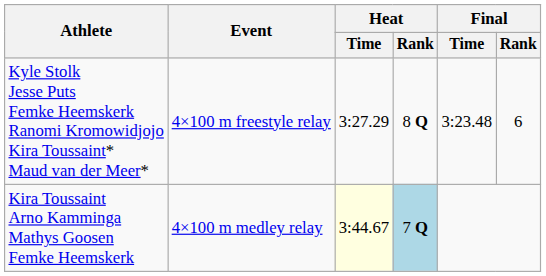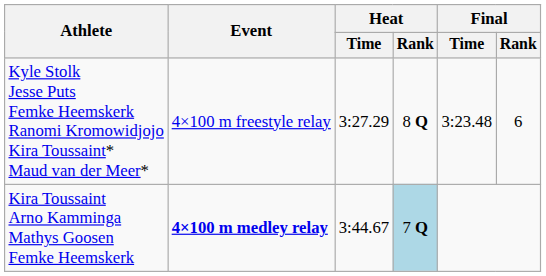Kira Toussaint Arno Kamminga Mathys Goosen Femke Heemskerk | Event: normal -> bold
Kira Toussaint Arno Kamminga Mathys Goosen Femke Heemskerk | Heat / Time: lightyellow background -> no background
